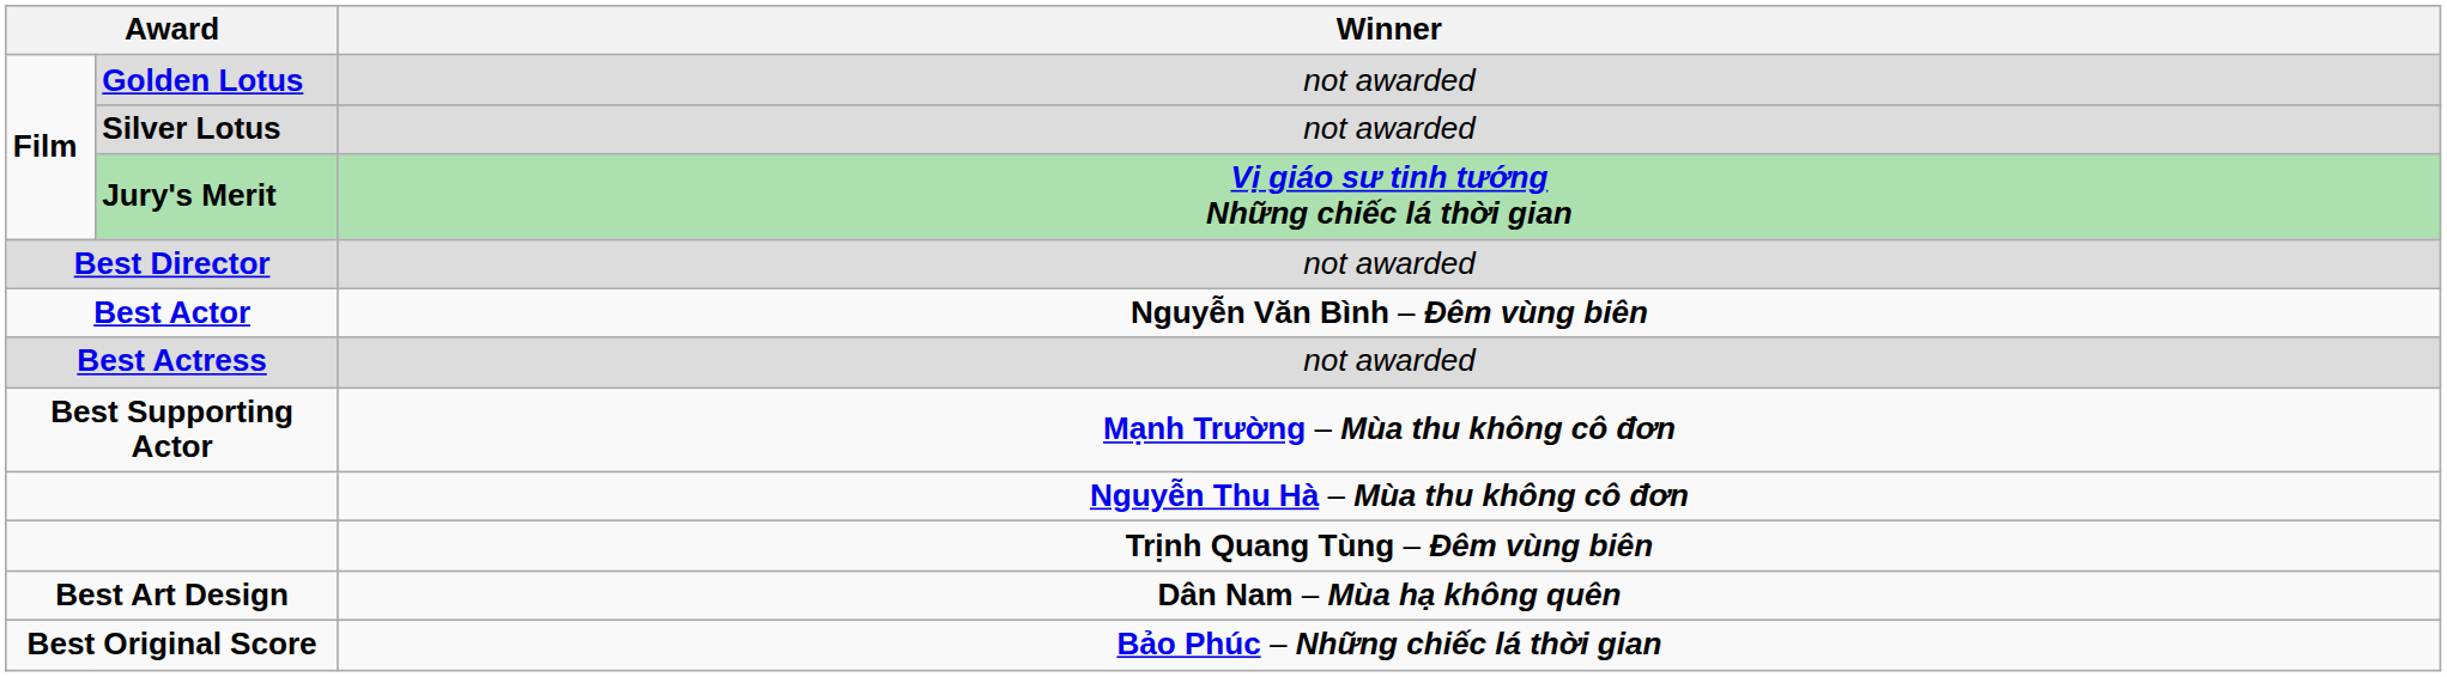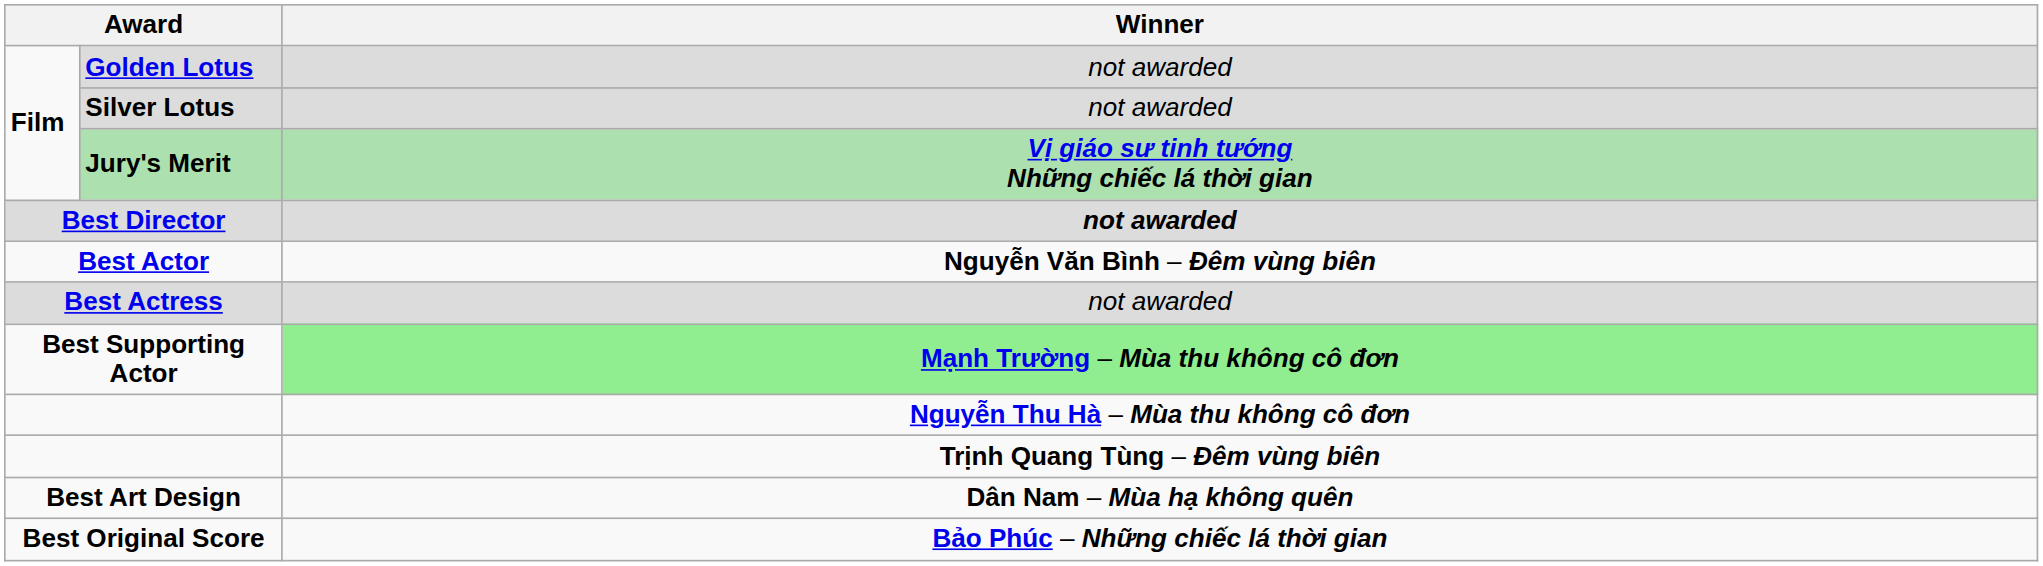Best Director | Winner: normal -> bold
Best Supporting Actor | Winner: no background -> lightgreen background
